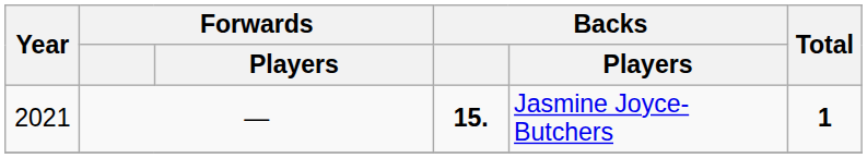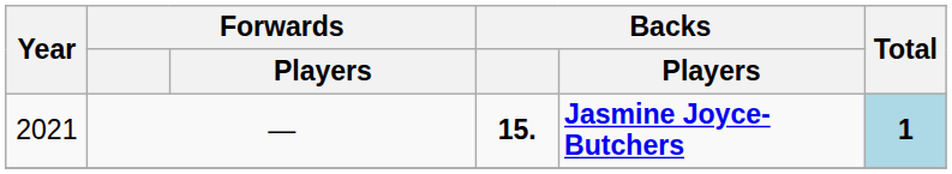2021 | Backs / Players: normal -> bold
2021 | Total: no background -> lightblue background
